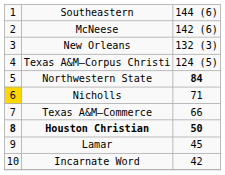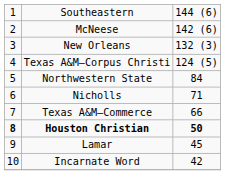Northwestern State | column 3: bold -> normal
Nicholls | column 1: gold background -> no background
